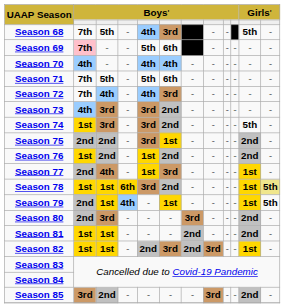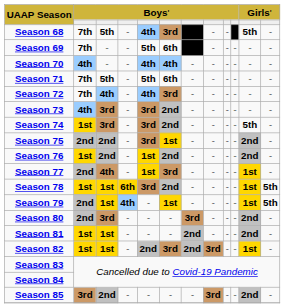Season 69 | column 2: pink background -> no background
Season 78 | column 12: khaki background -> no background
